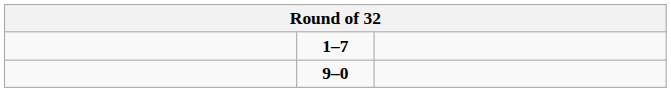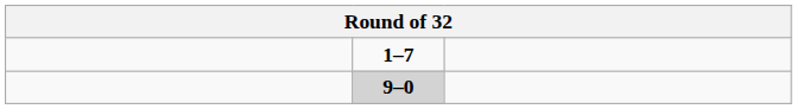row 3 | 1–7: no background -> lightgrey background
